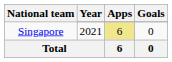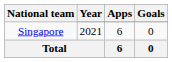2021 | Apps: khaki background -> no background
